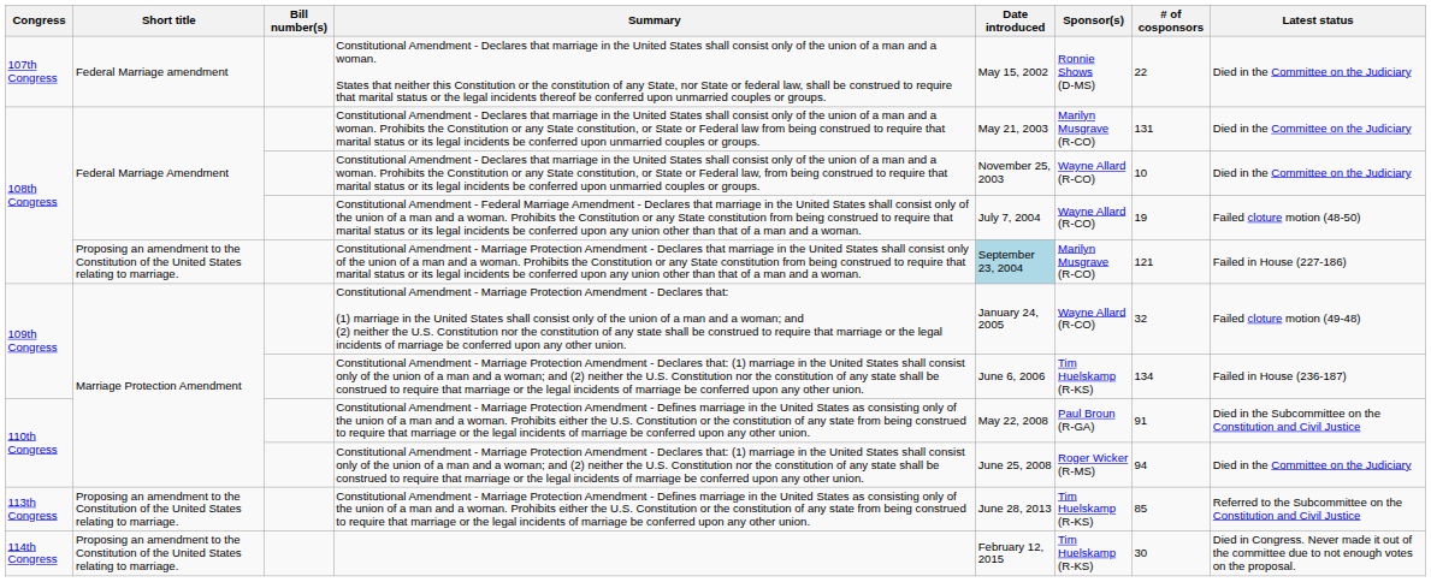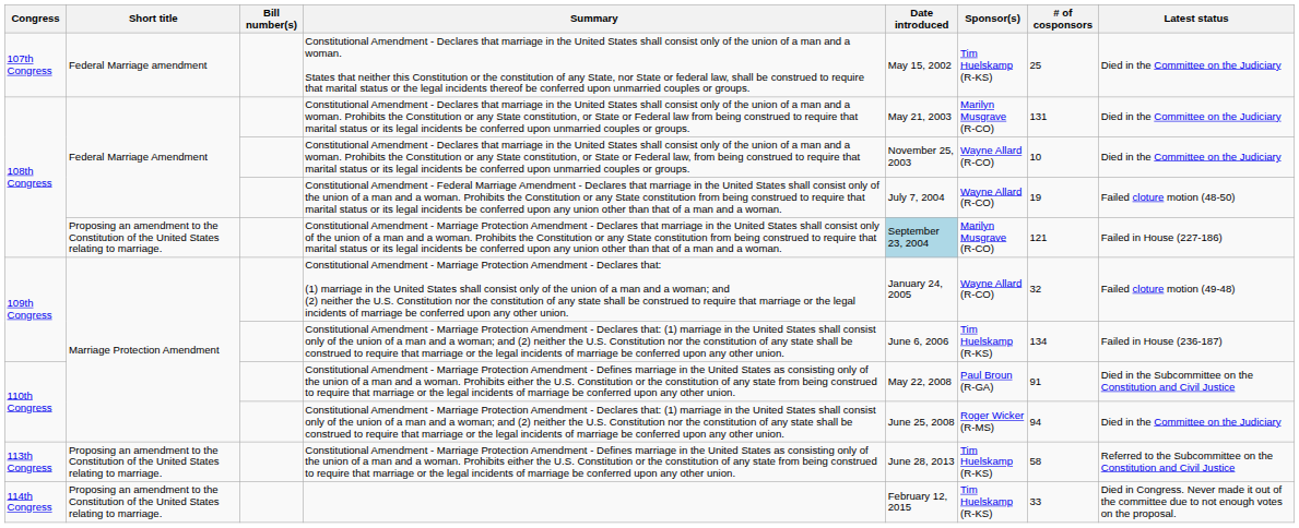row 2 | Sponsor(s): Ronnie Shows (D-MS) -> Tim Huelskamp (R-KS)
row 2 | # of cosponsors: 22 -> 25
row 11 | # of cosponsors: 85 -> 58
row 12 | # of cosponsors: 30 -> 33
